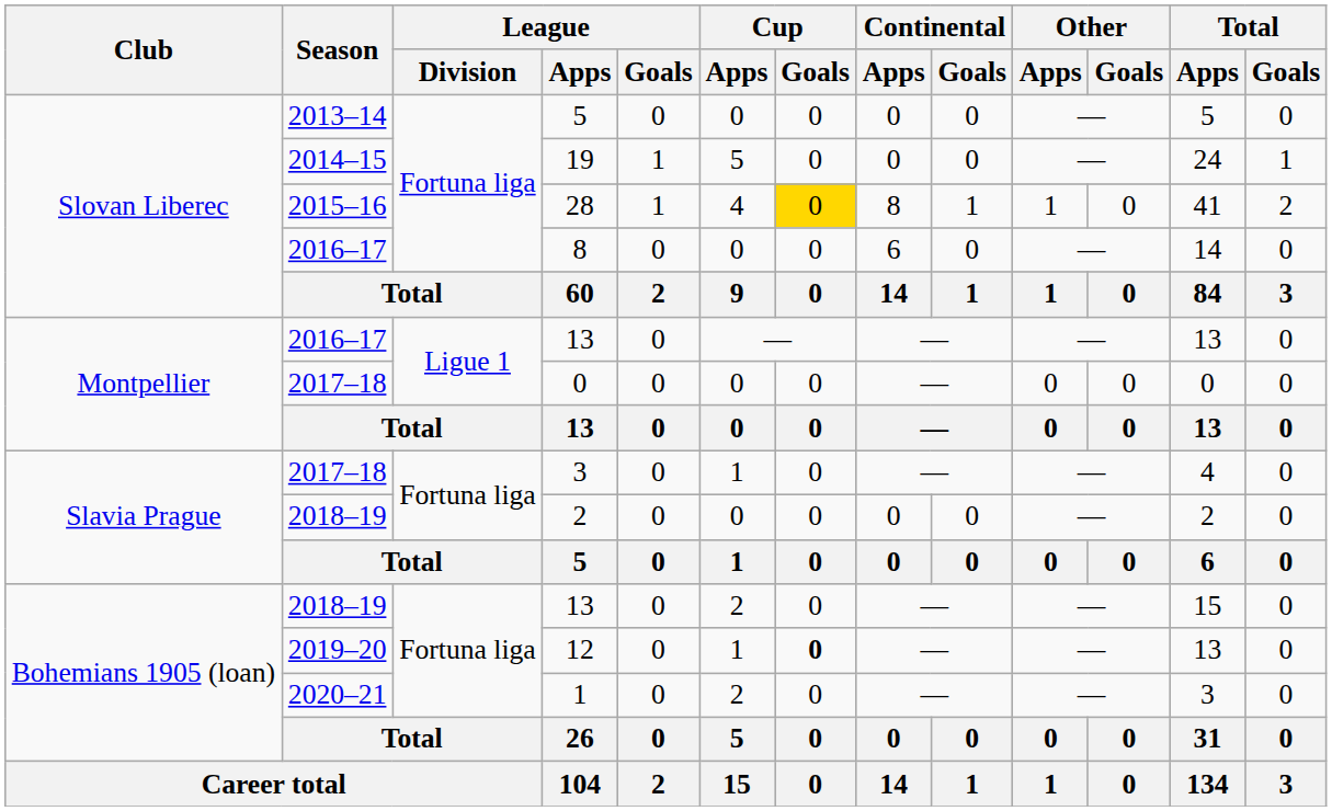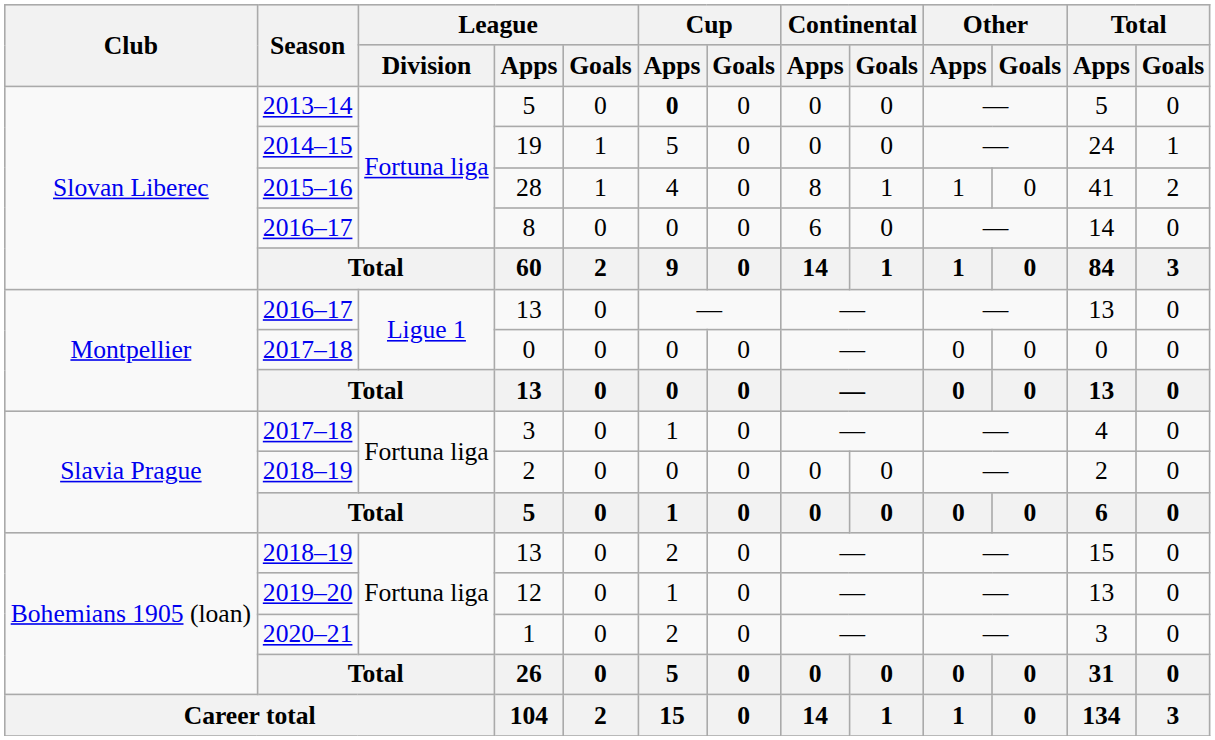2013–14 / 5 | Cup / Apps: normal -> bold
28 | Cup / Goals: gold background -> no background
12 | Cup / Goals: bold -> normal
